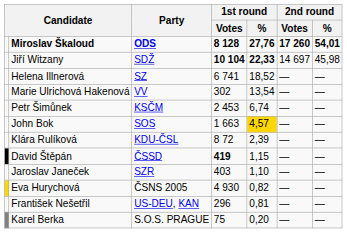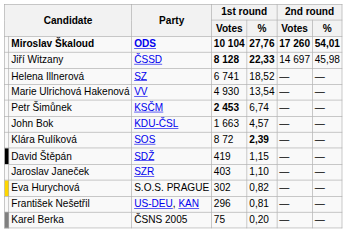Miroslav Škaloud | 1st round / Votes: 8 128 -> 10 104
Jiří Witzany | Party: SDŽ -> ČSSD
Jiří Witzany | 1st round / Votes: 10 104 -> 8 128
Marie Ulrichová Hakenová | 1st round / Votes: 302 -> 4 930
Petr Šimůnek | 1st round / Votes: normal -> bold
John Bok | Party: SOS -> KDU-ČSL
John Bok | 1st round / %: gold background -> no background
Klára Rulíková | Party: KDU-ČSL -> SOS
Klára Rulíková | 1st round / %: normal -> bold
David Štěpán | Party: ČSSD -> SDŽ
David Štěpán | 1st round / Votes: bold -> normal
Eva Hurychová | Party: ČSNS 2005 -> S.O.S. PRAGUE
Eva Hurychová | 1st round / Votes: 4 930 -> 302
Karel Berka | Party: S.O.S. PRAGUE -> ČSNS 2005
